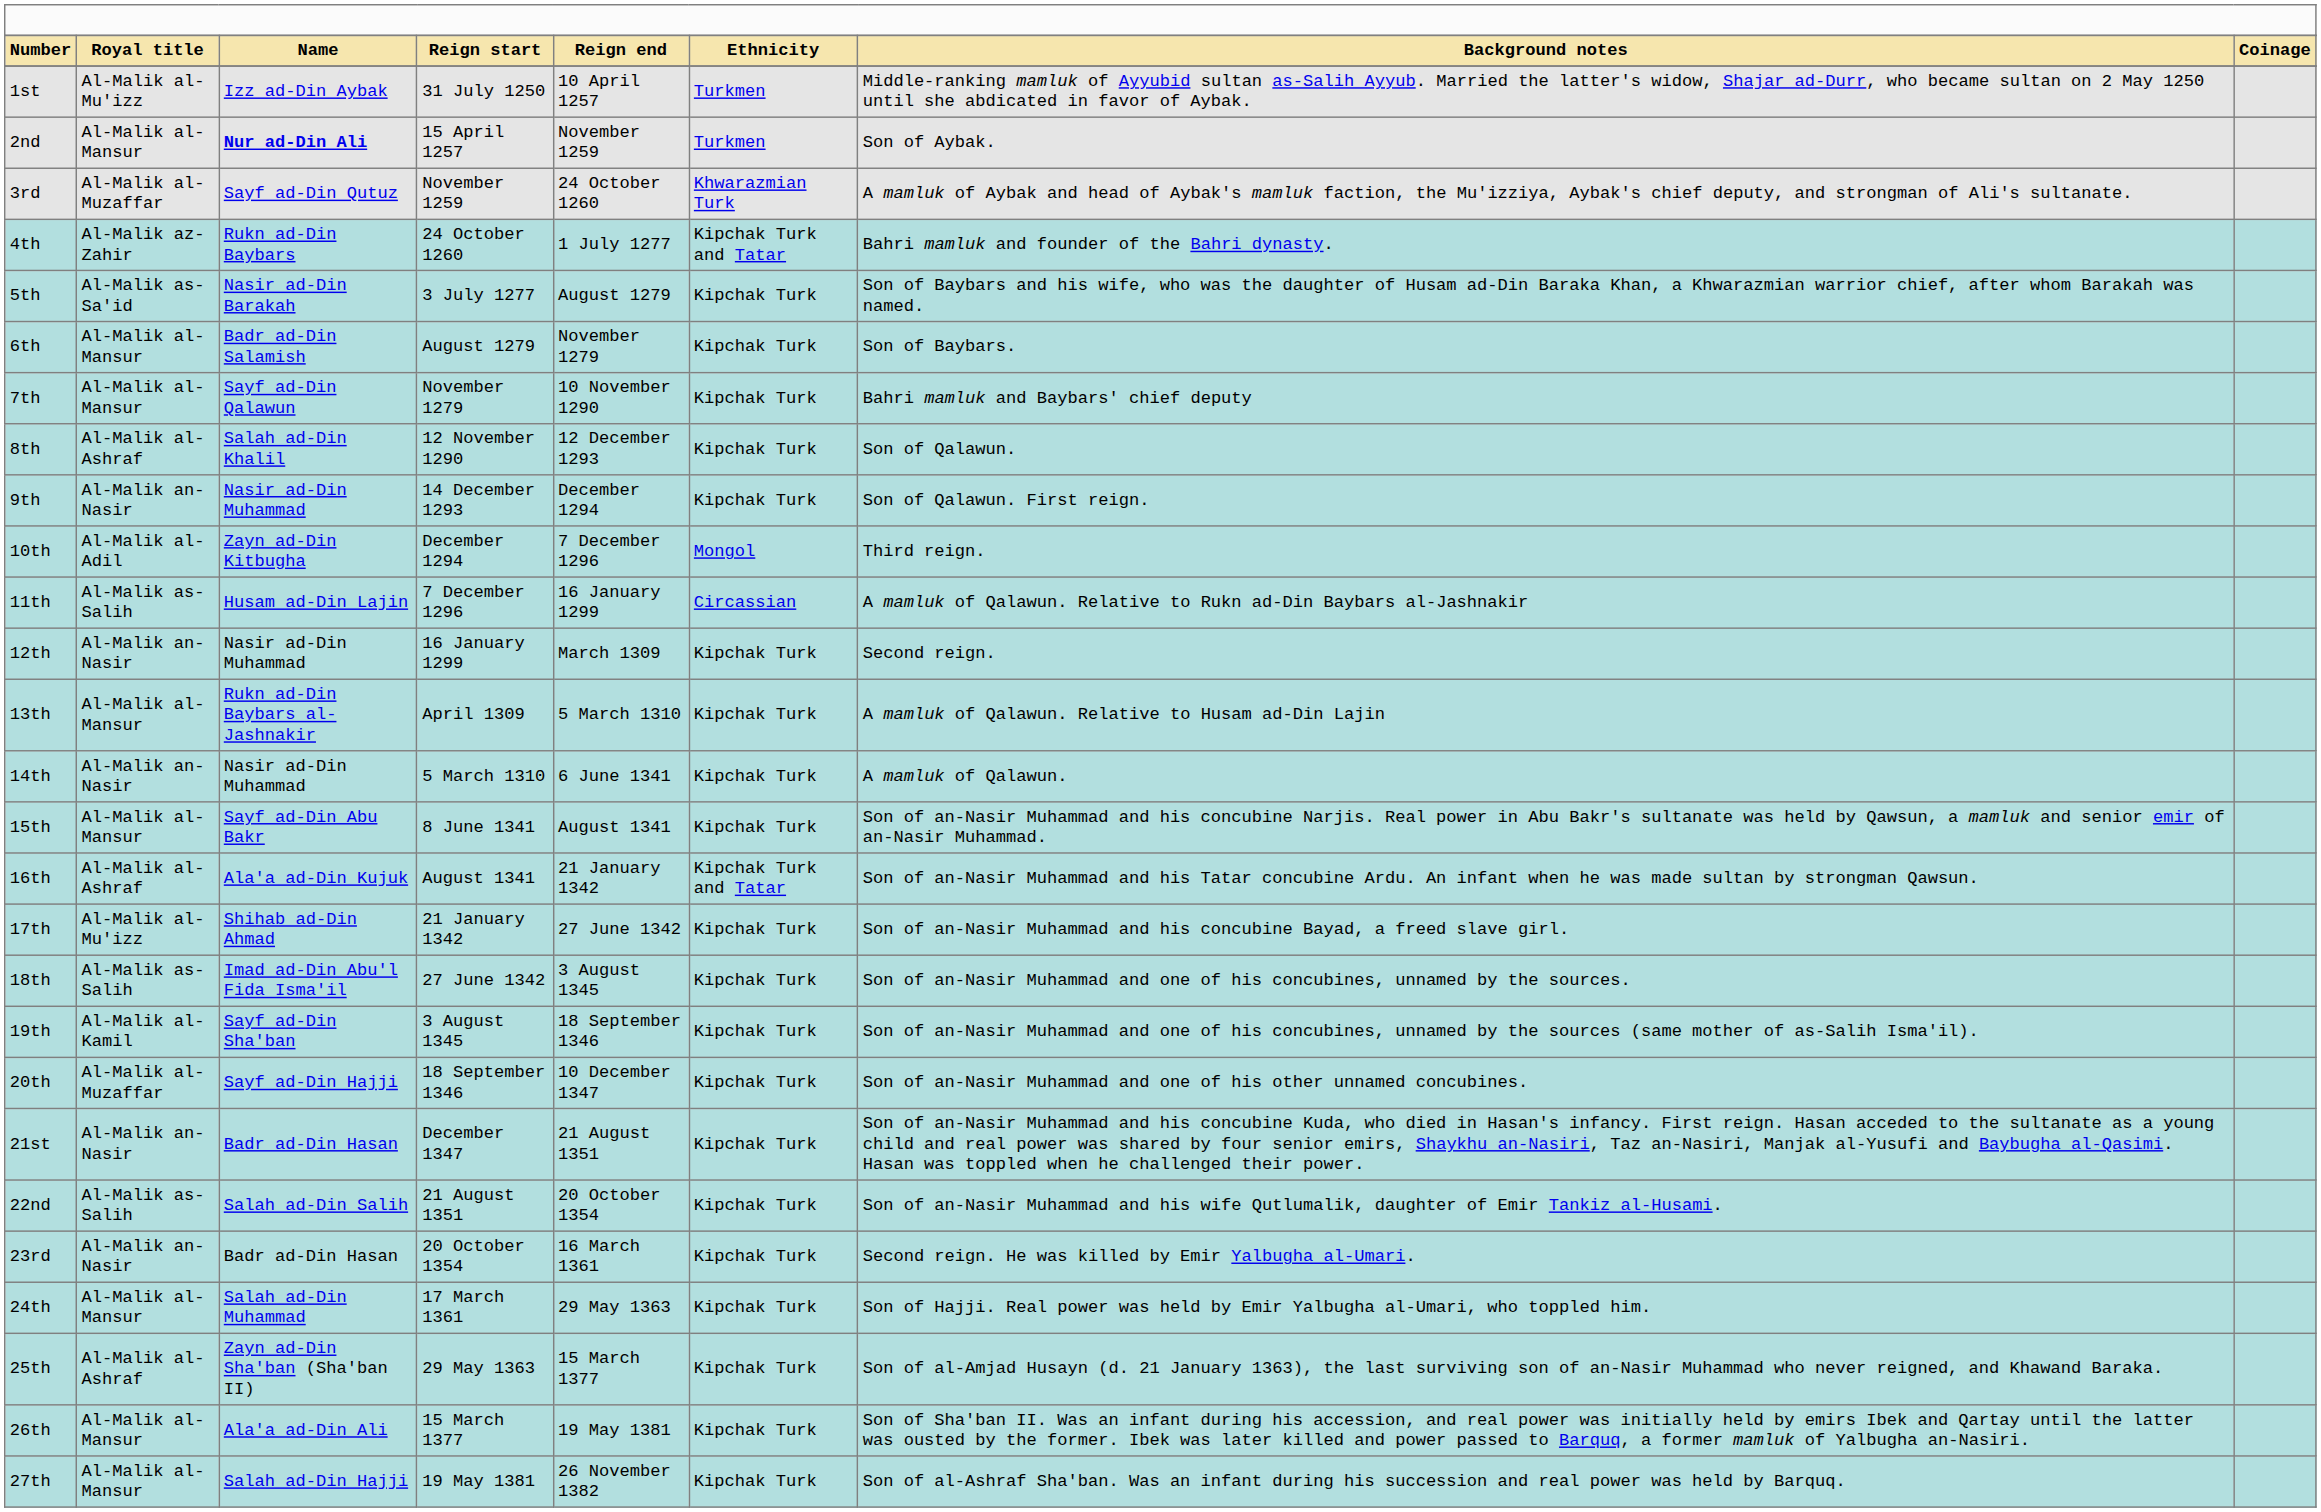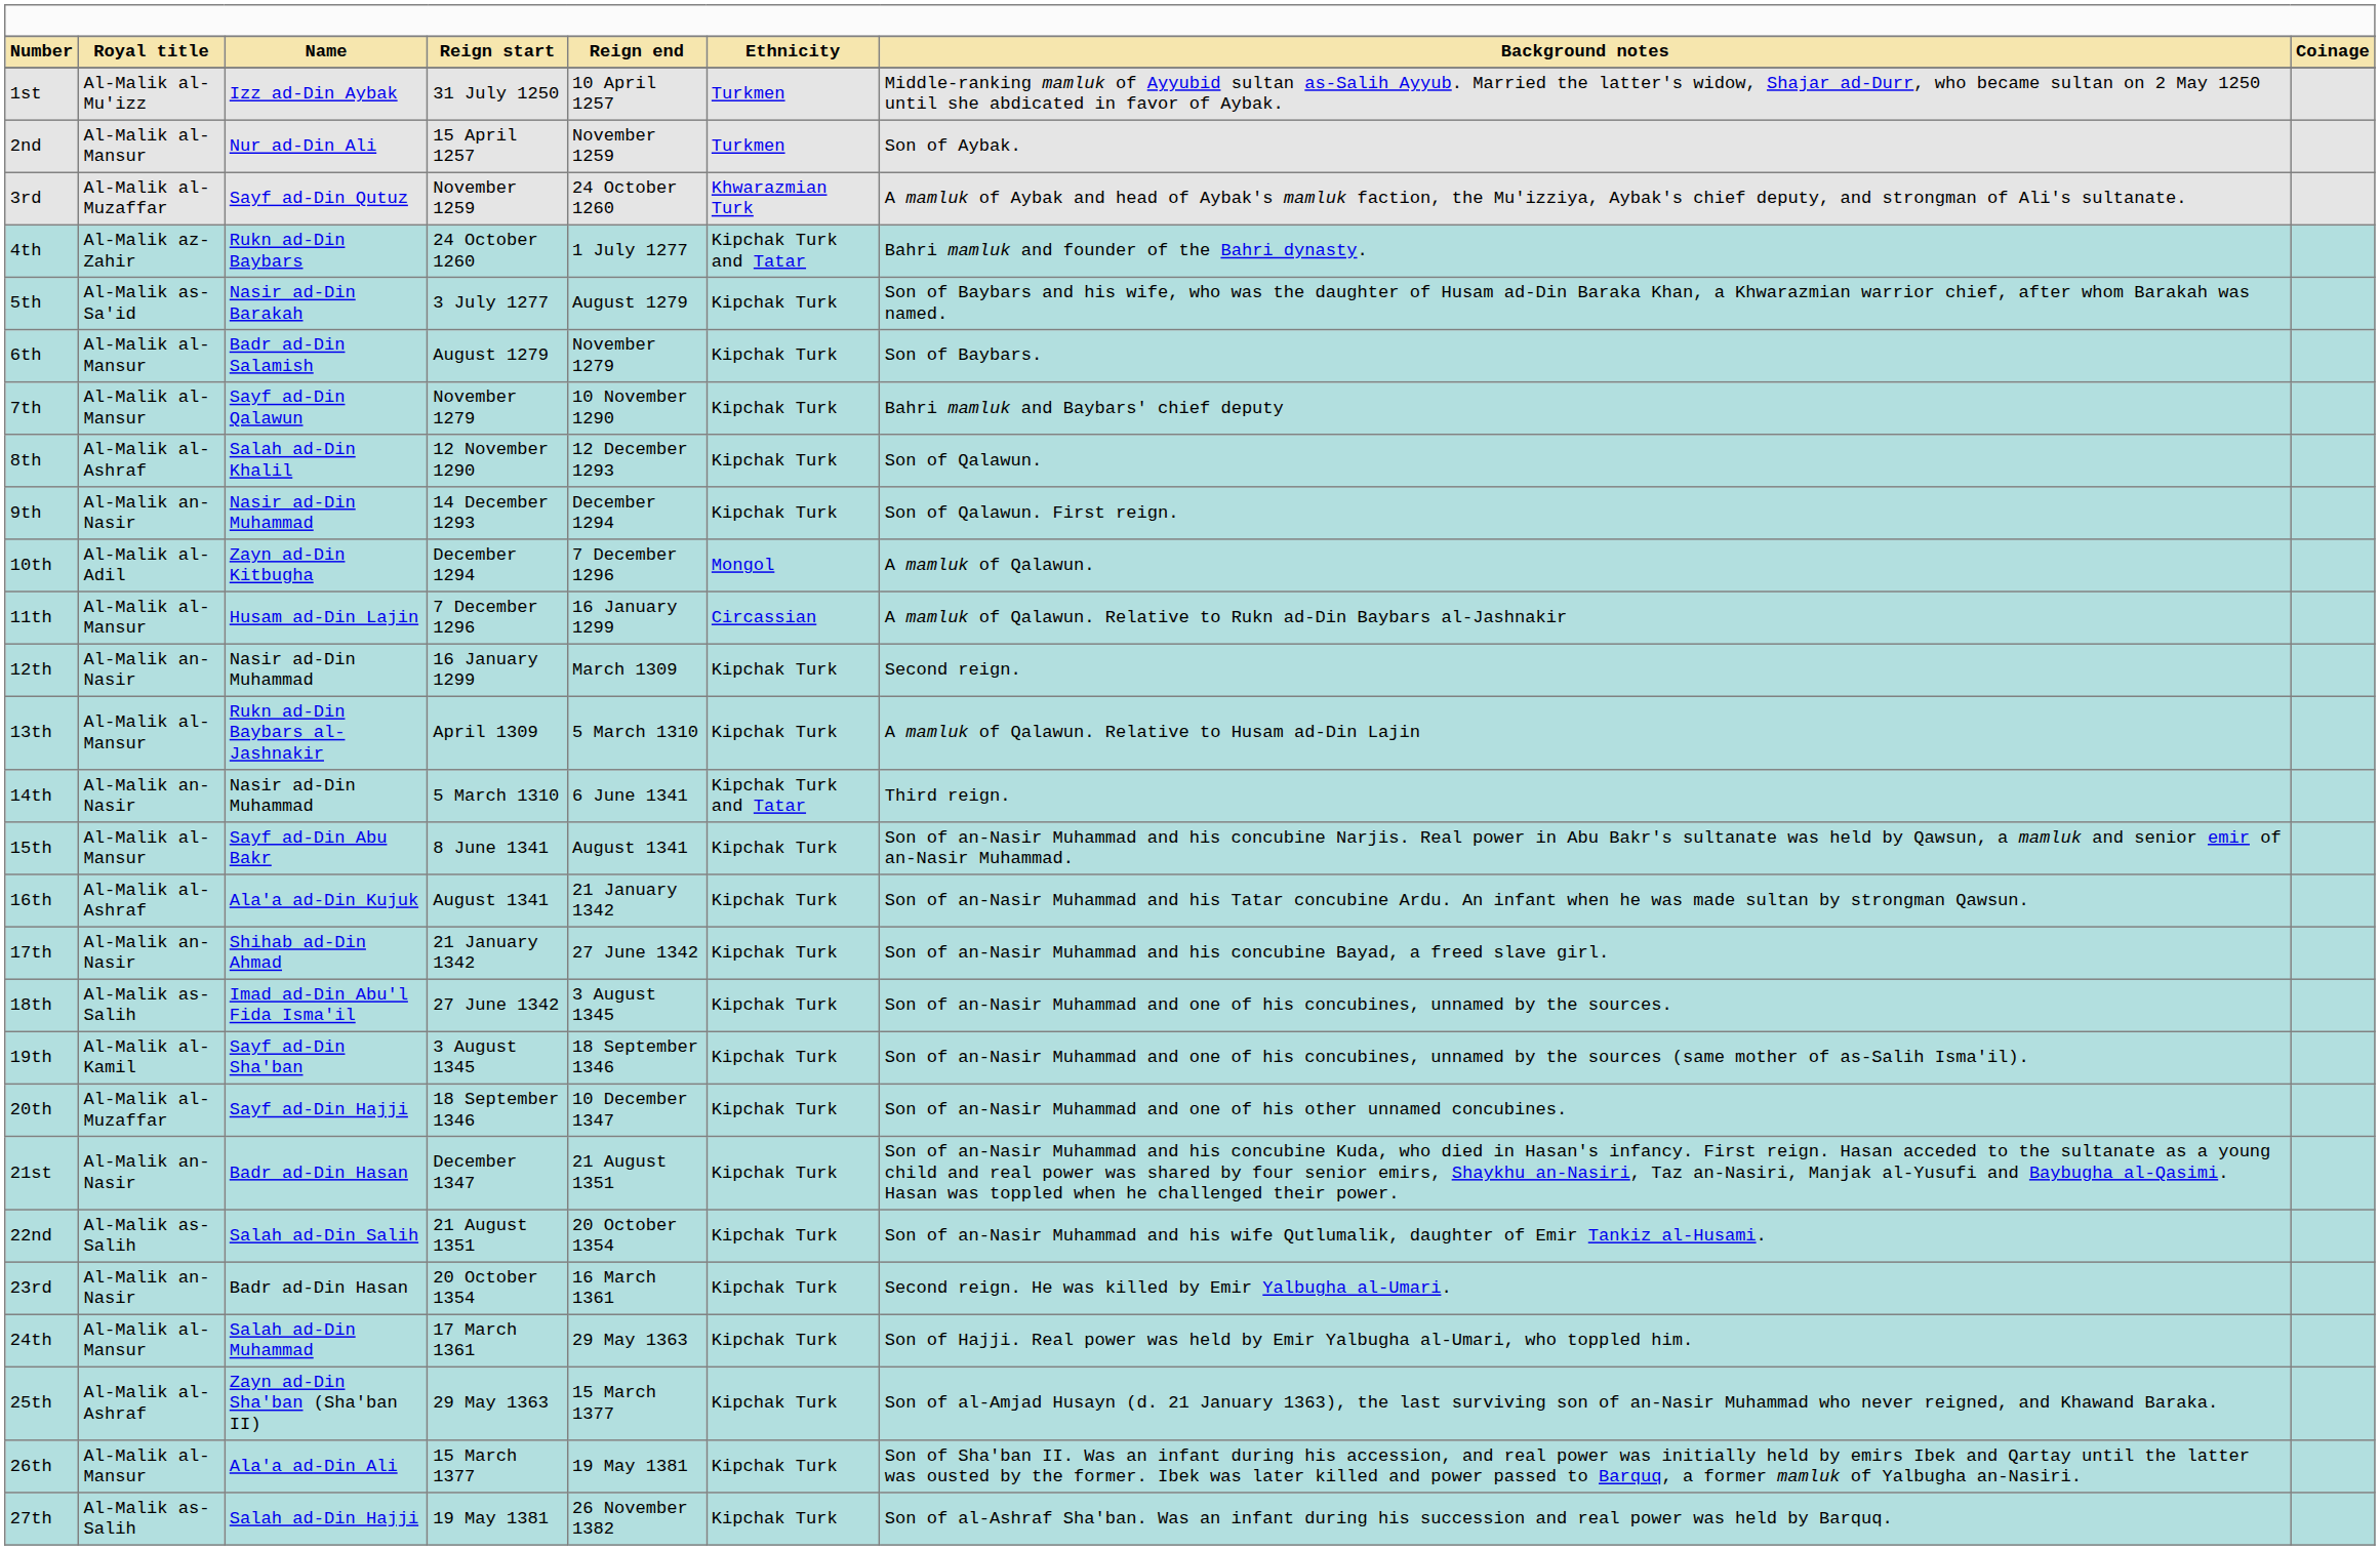2nd | Name: bold -> normal
10th | Background notes: Third reign. -> A mamluk of Qalawun.
11th | Royal title: Al-Malik as-Salih -> Al-Malik al-Mansur
14th | Ethnicity: Kipchak Turk -> Kipchak Turk and Tatar
14th | Background notes: A mamluk of Qalawun. -> Third reign.
16th | Ethnicity: Kipchak Turk and Tatar -> Kipchak Turk
17th | Royal title: Al-Malik al-Mu'izz -> Al-Malik an-Nasir
27th | Royal title: Al-Malik al-Mansur -> Al-Malik as-Salih
